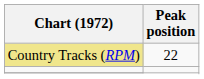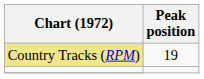row 2 | Peak position: 22 -> 19
